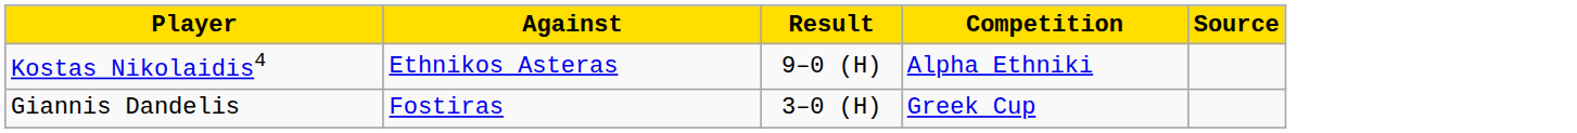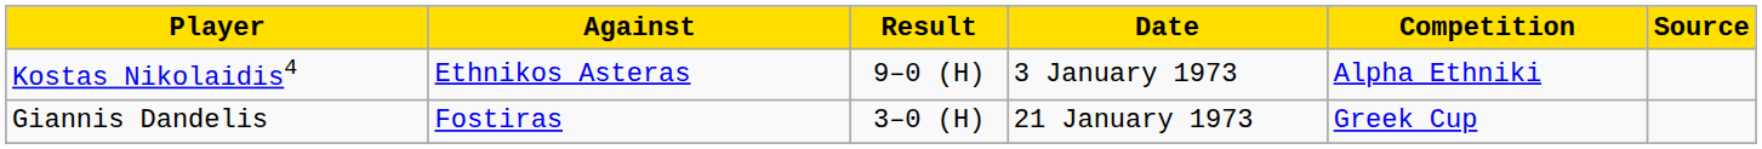+ column: Date | 3 January 1973 | 21 January 1973
